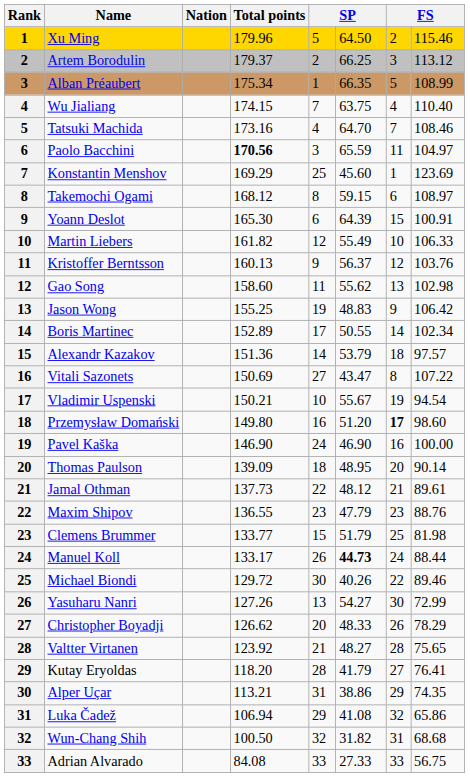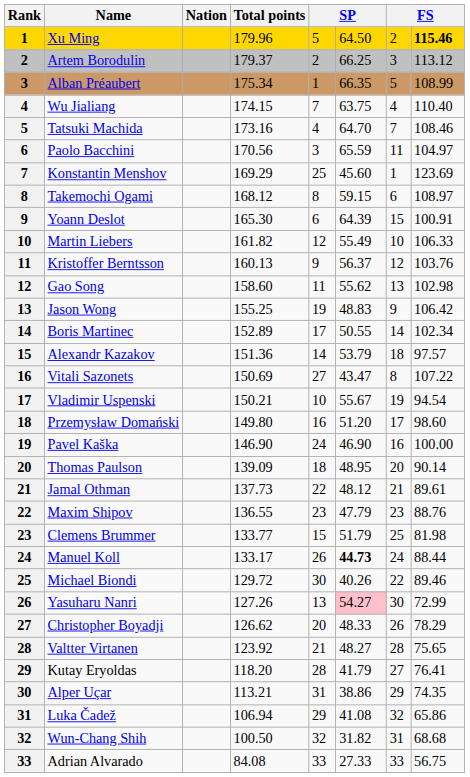Xu Ming | column 8: normal -> bold
Paolo Bacchini | Total points: bold -> normal
Przemysław Domański | column 7: bold -> normal
Yasuharu Nanri | column 6: no background -> pink background
